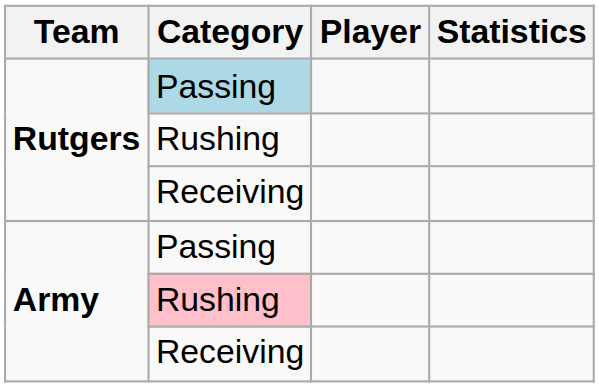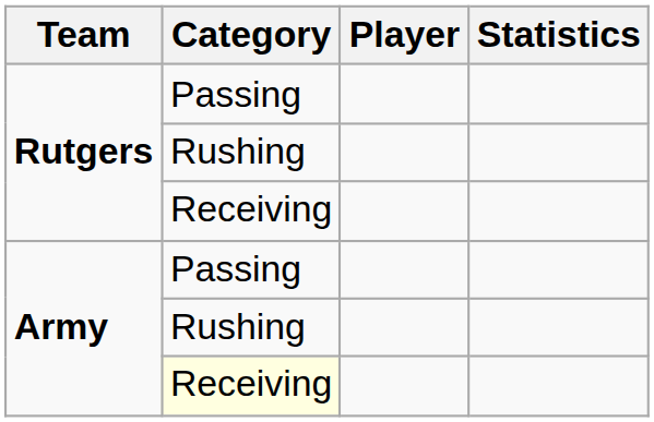Rutgers / Passing | Category: lightblue background -> no background
Army / Rushing | Category: pink background -> no background
Army / Receiving | Category: no background -> lightyellow background
